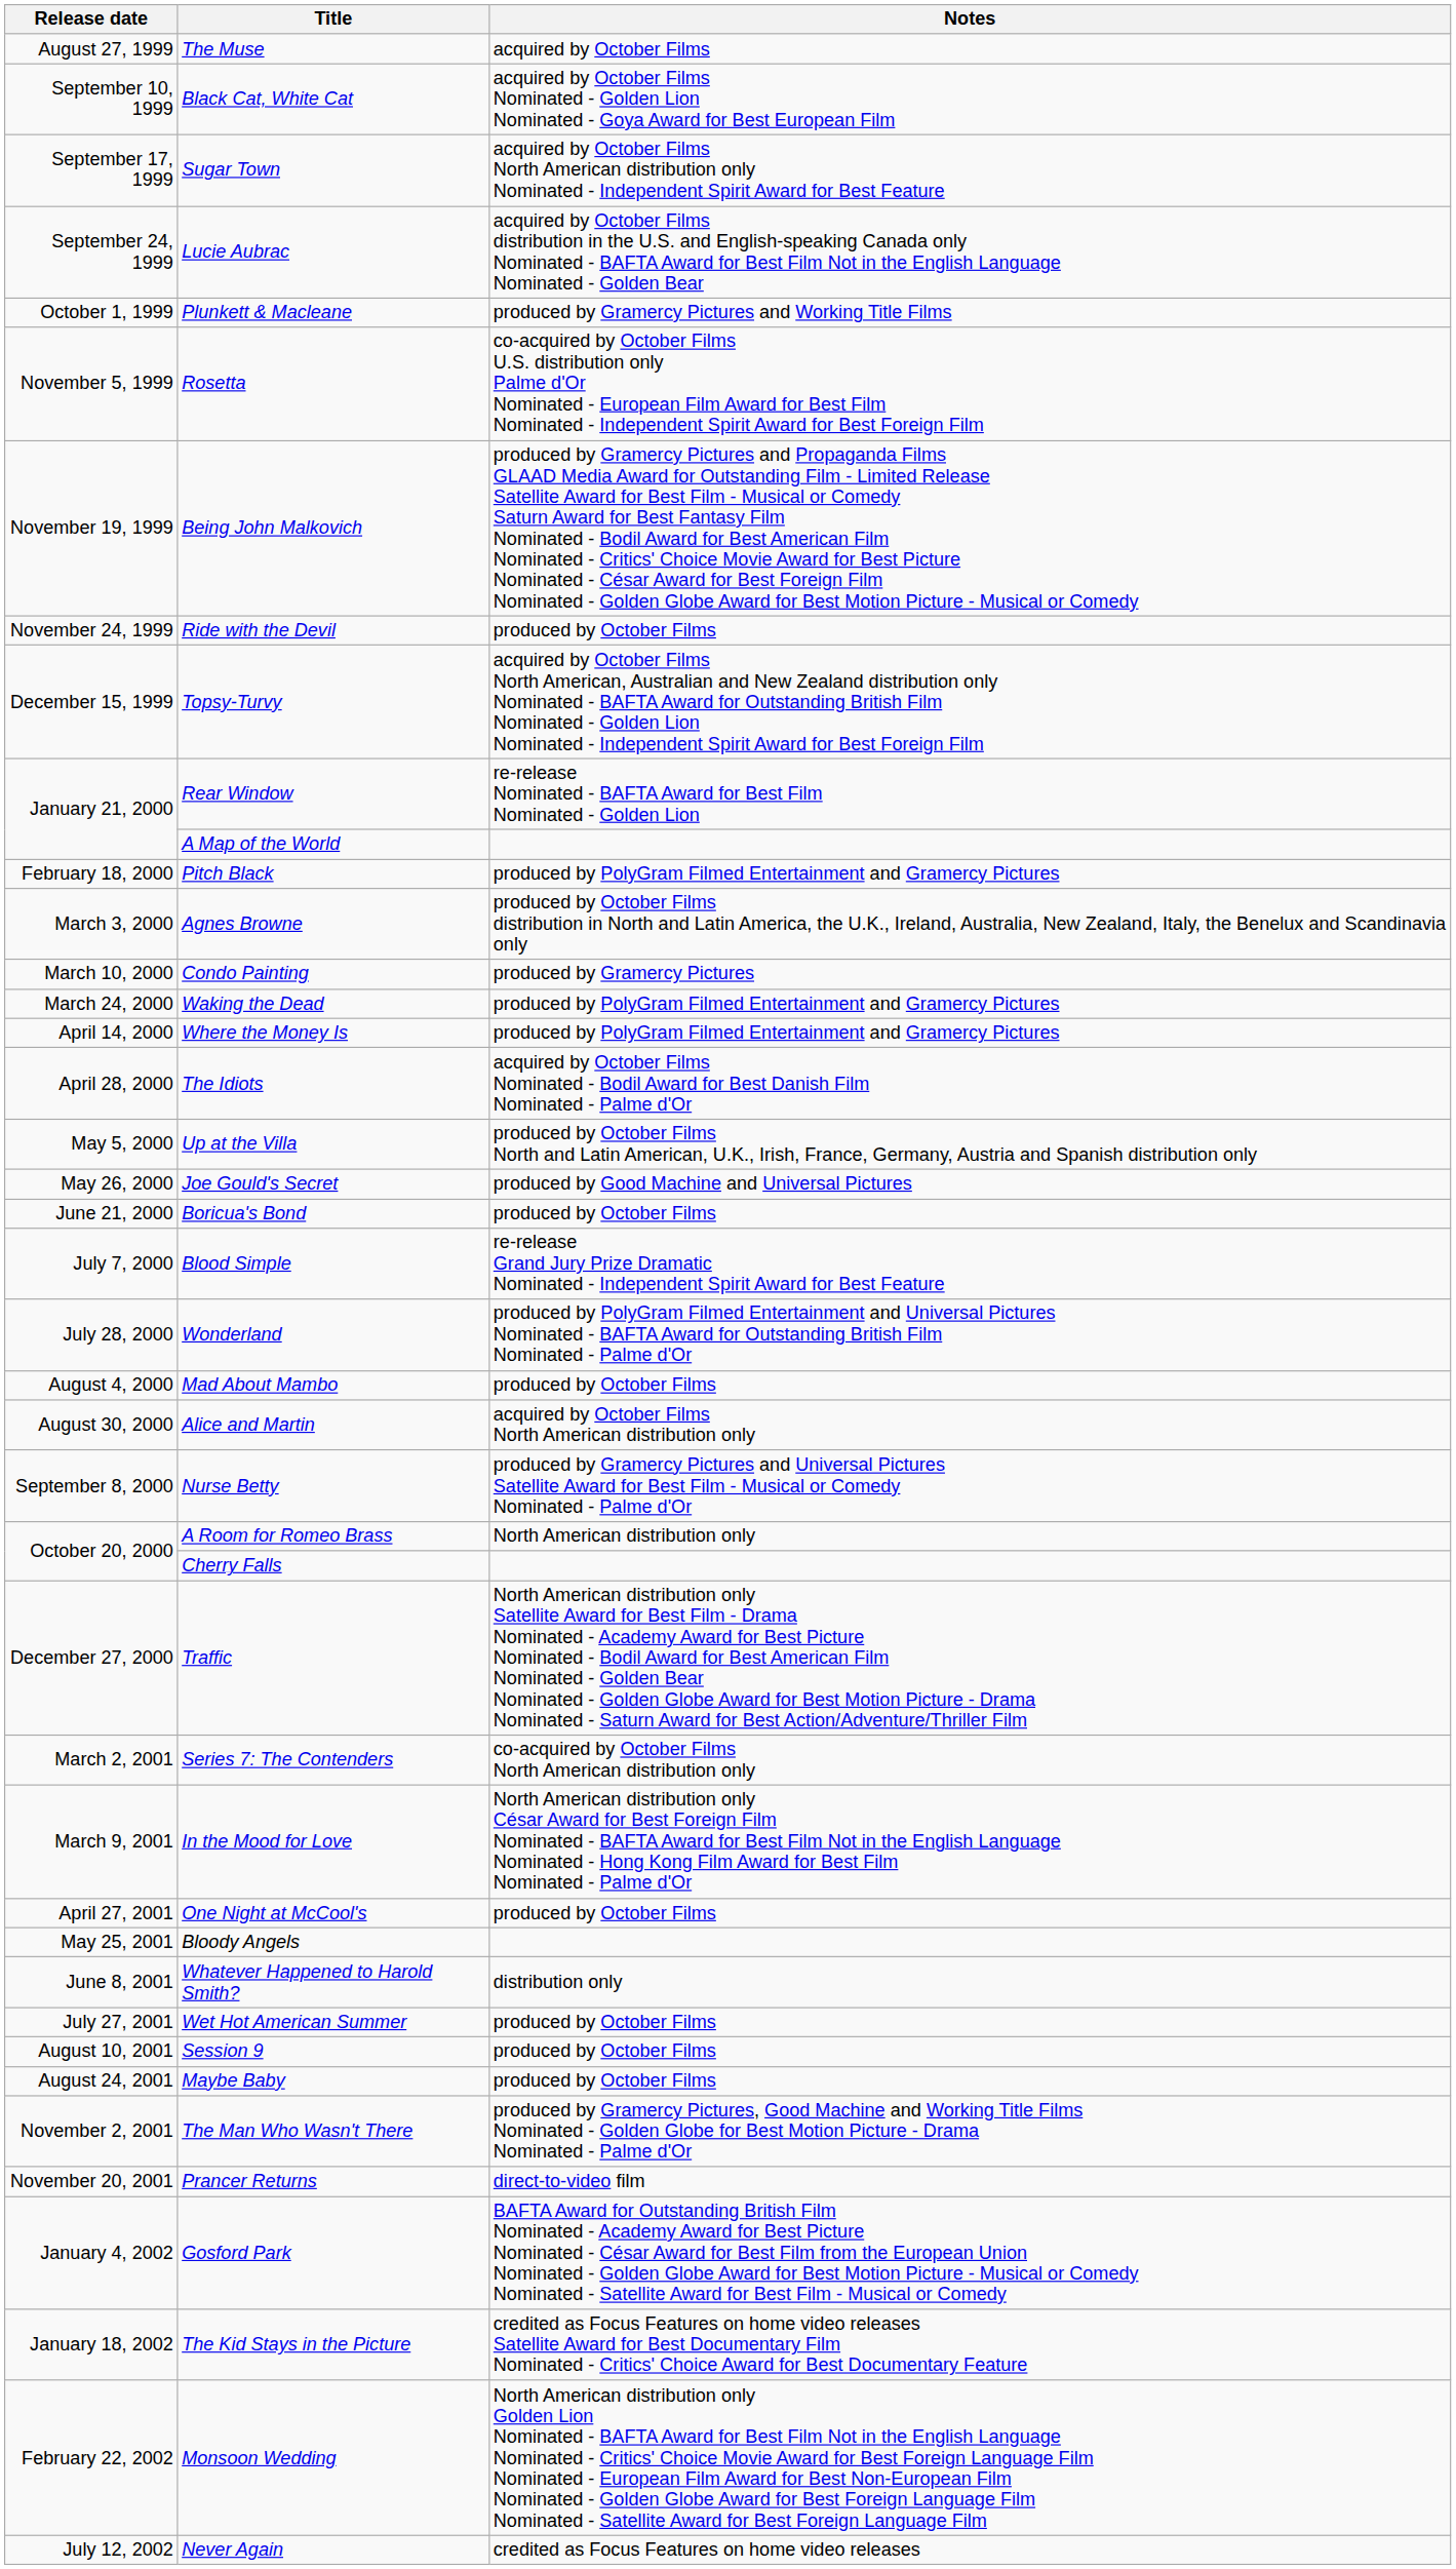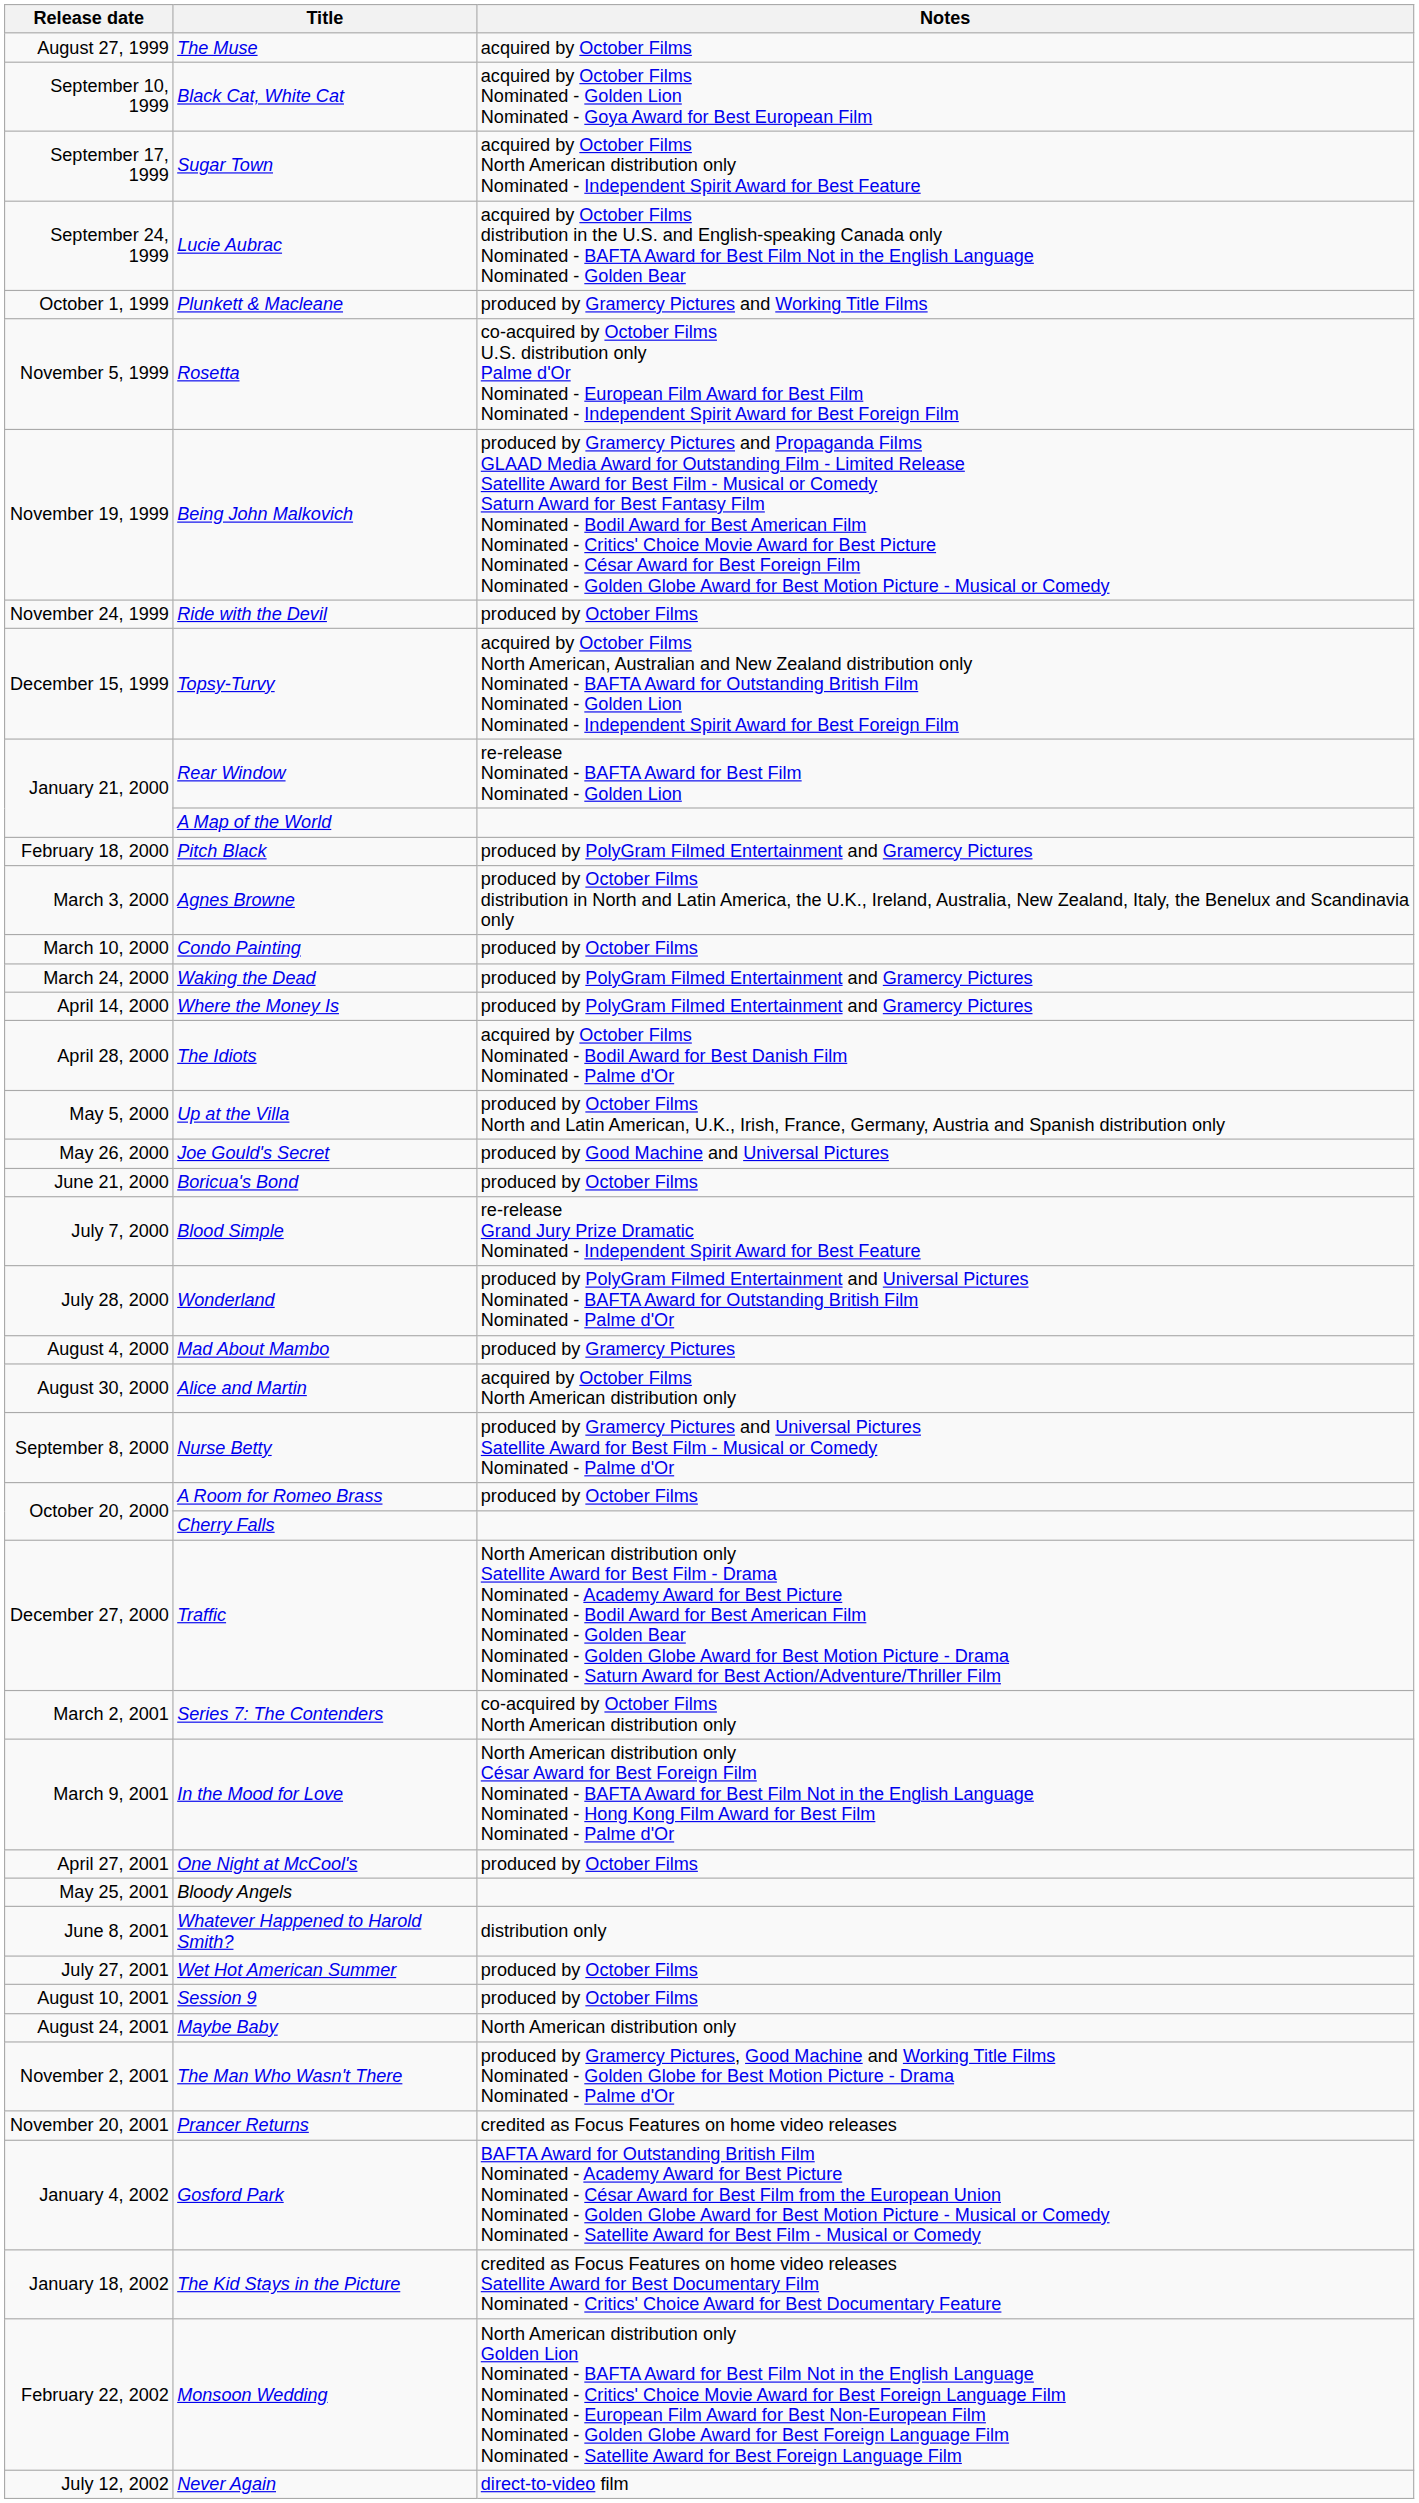Condo Painting | Notes: produced by Gramercy Pictures -> produced by October Films
Mad About Mambo | Notes: produced by October Films -> produced by Gramercy Pictures
A Room for Romeo Brass | Notes: North American distribution only -> produced by October Films
Maybe Baby | Notes: produced by October Films -> North American distribution only
Prancer Returns | Notes: direct-to-video film -> credited as Focus Features on home video releases
Never Again | Notes: credited as Focus Features on home video releases -> direct-to-video film
